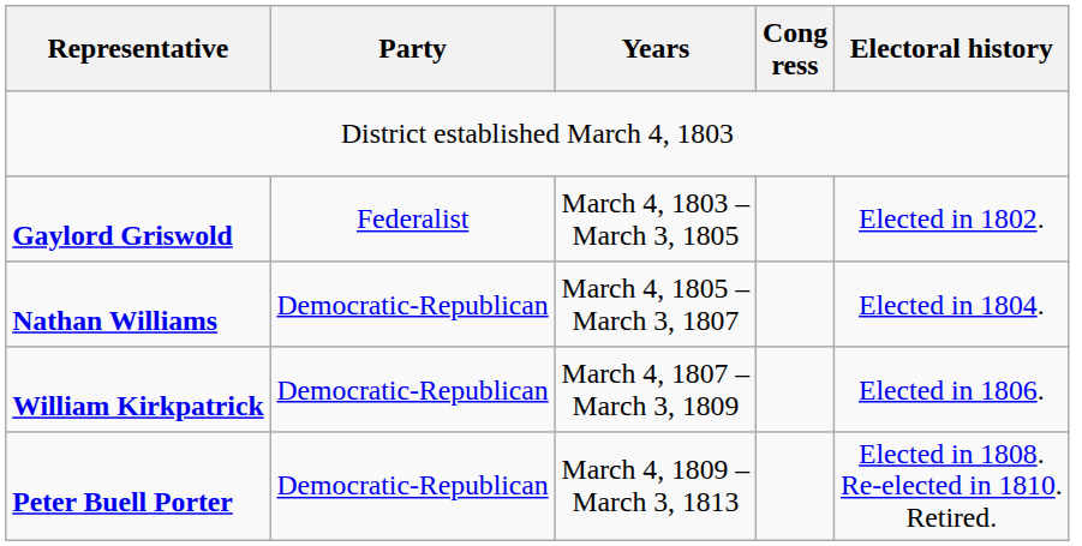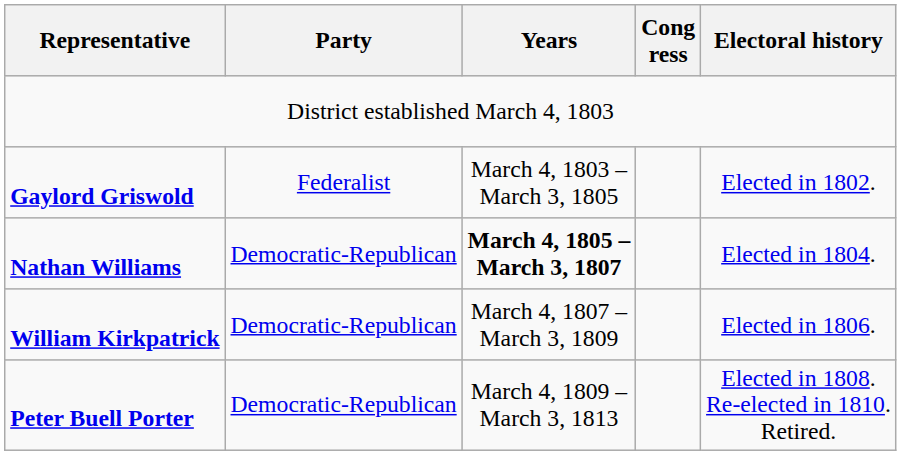Nathan Williams | Years: normal -> bold
